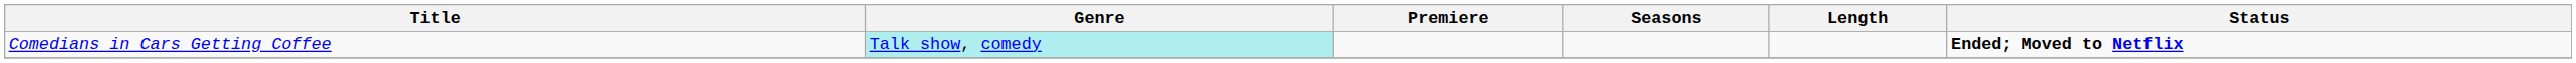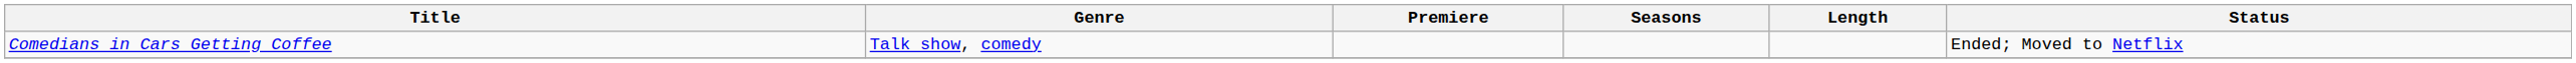Comedians in Cars Getting Coffee | Genre: paleturquoise background -> no background
Comedians in Cars Getting Coffee | Status: bold -> normal
